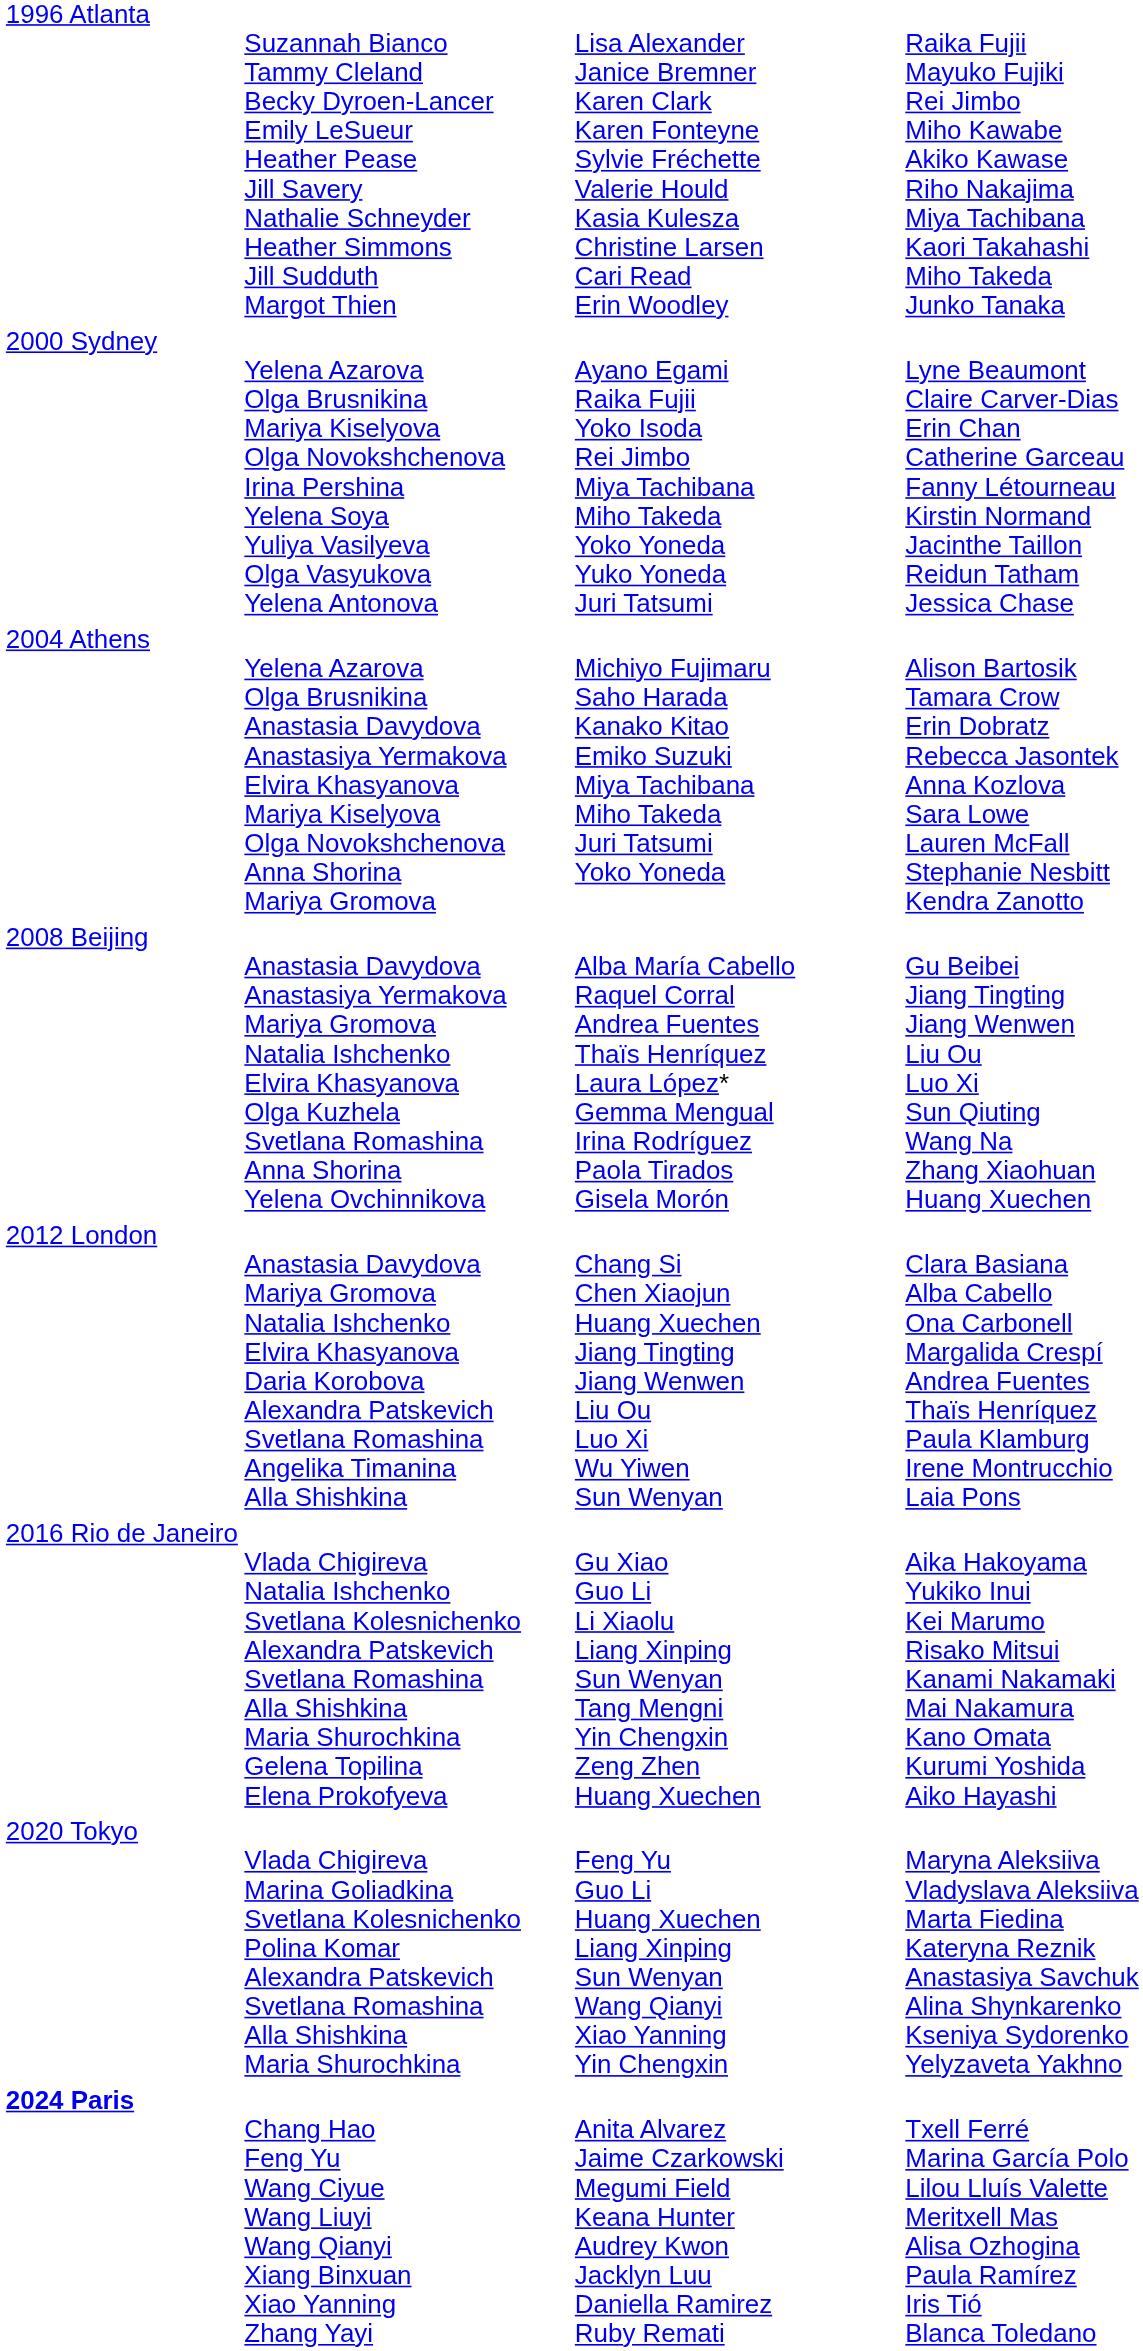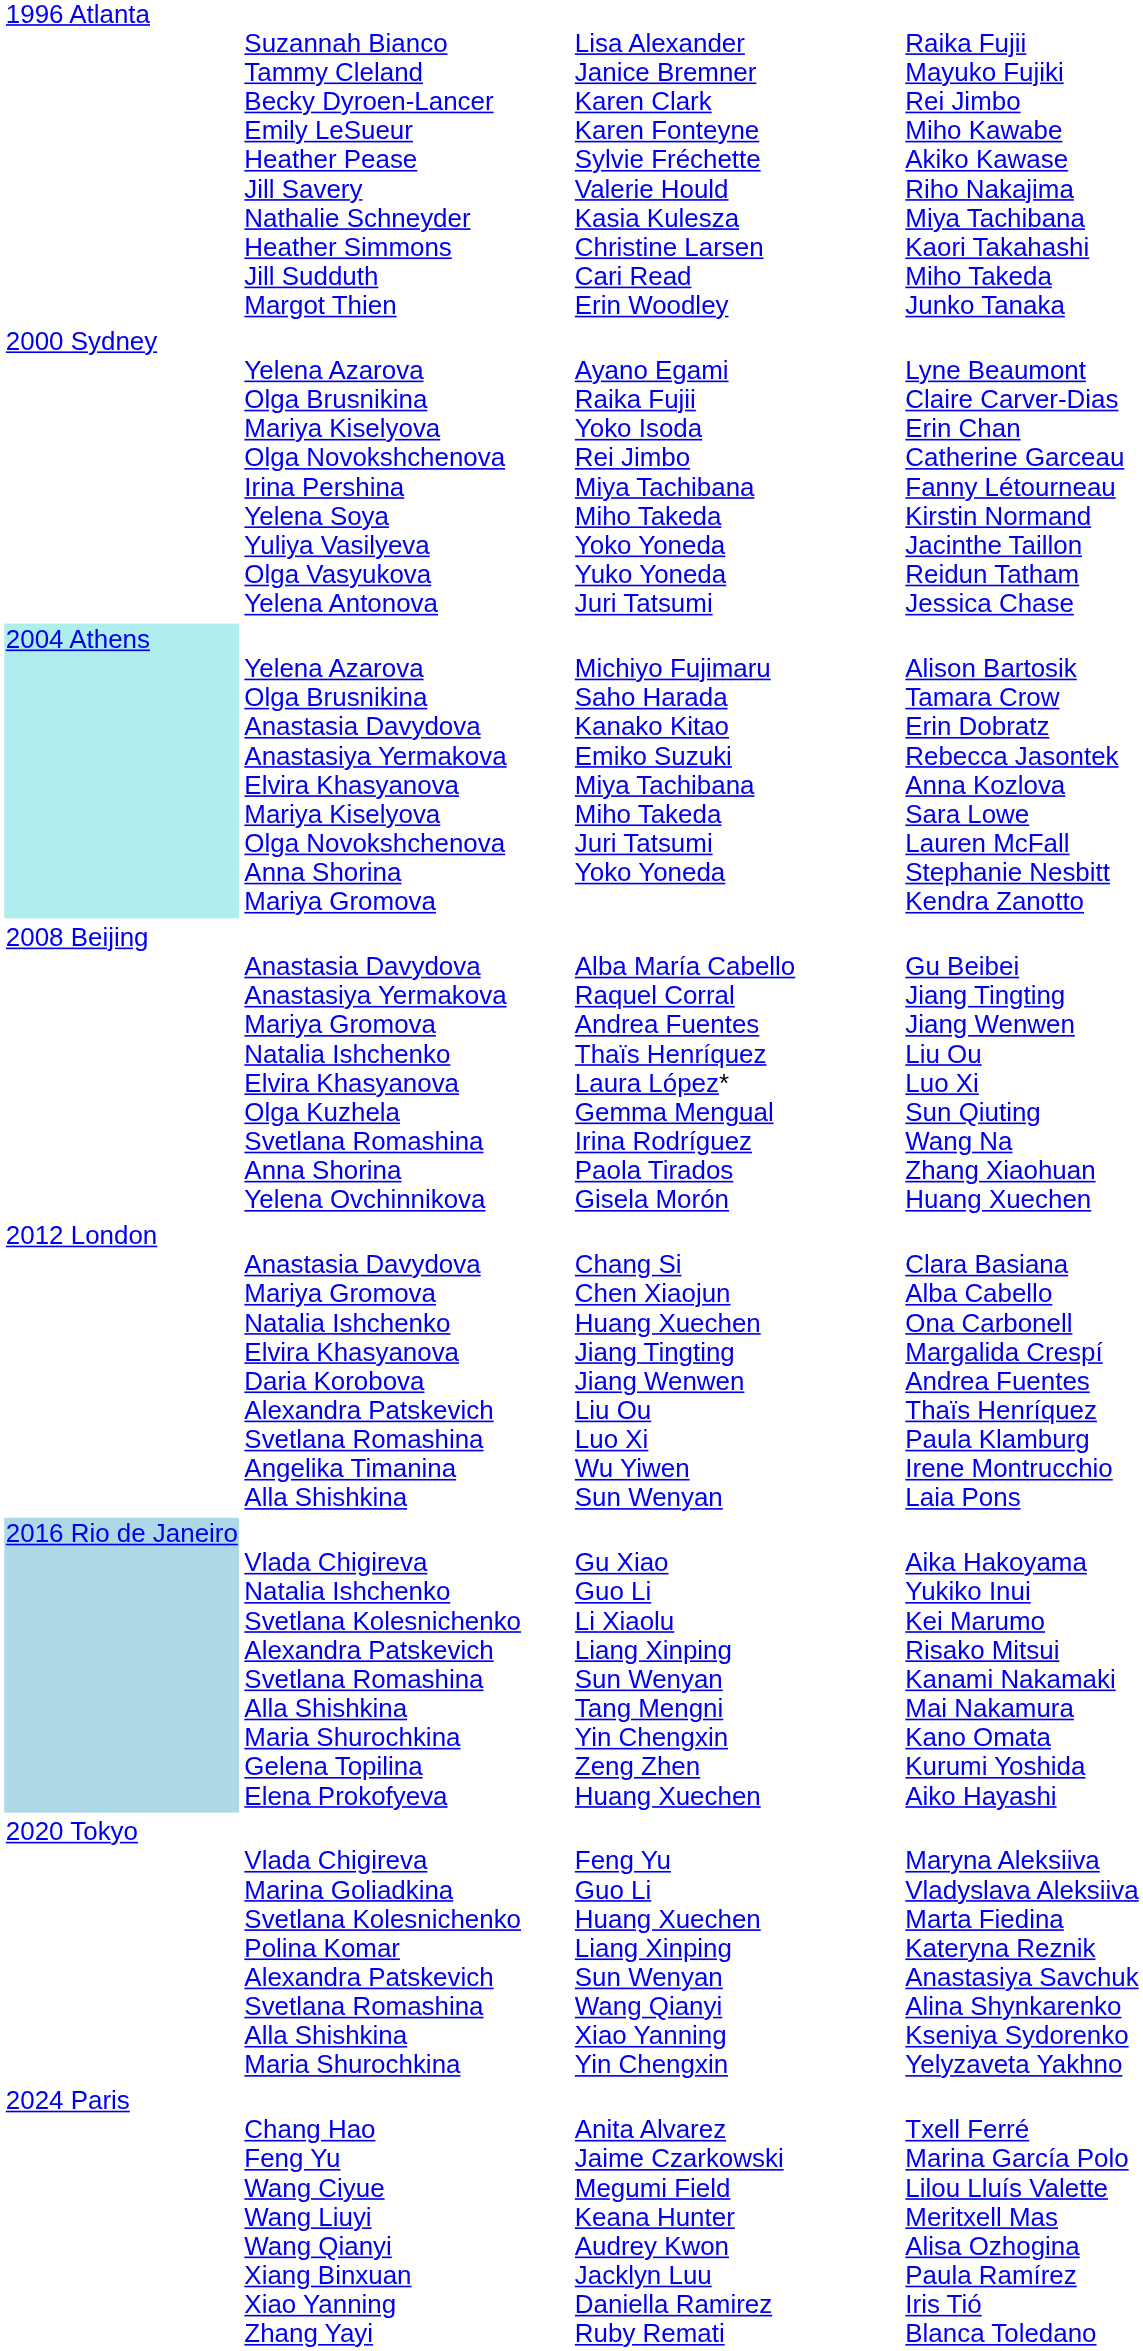2004 Athens | column 1: no background -> paleturquoise background
2016 Rio de Janeiro | column 1: no background -> lightblue background
2024 Paris | column 1: bold -> normal
